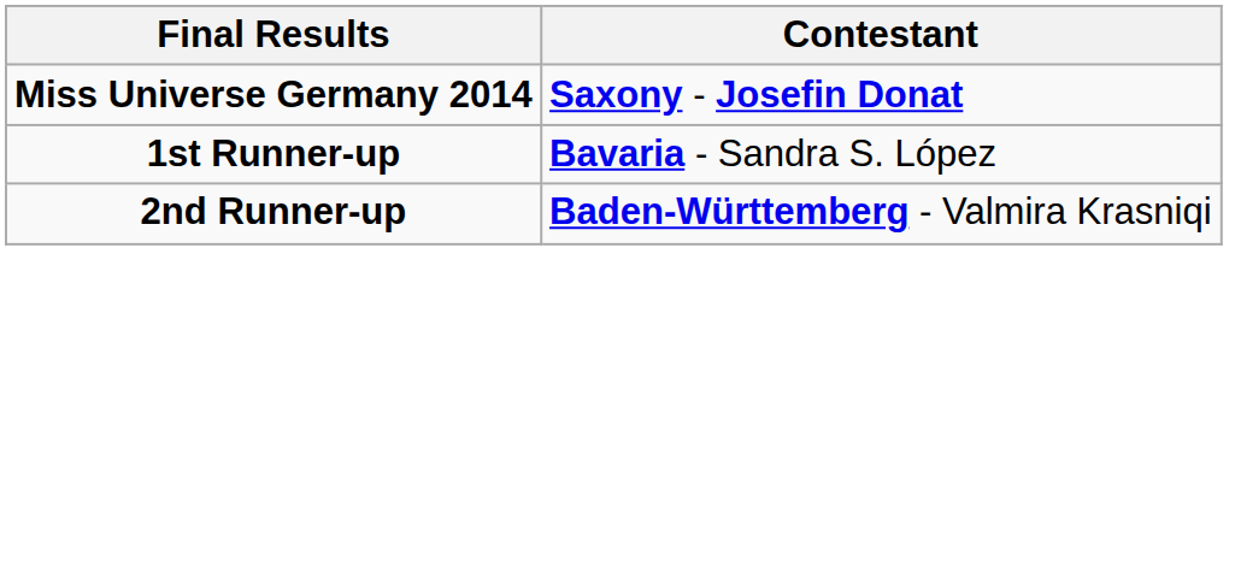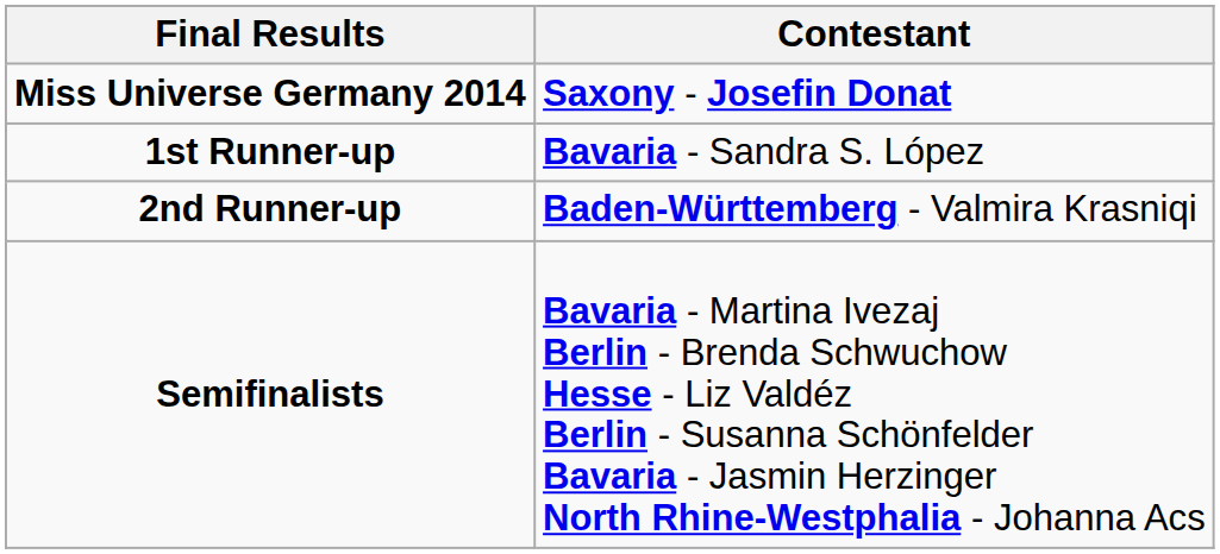+ row: Semifinalists | Bavaria - Martina Ivezaj Berlin - Brenda Schwuchow Hesse - Liz Valdéz Berlin - Susanna Schönfelder Bavaria - Jasmin Herzinger North Rhine-Westphalia - Johanna Acs
